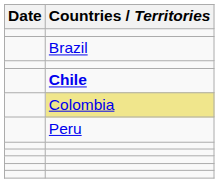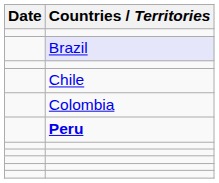row 3 | Countries / Territories: no background -> lavender background
row 5 | Countries / Territories: bold -> normal
row 6 | Countries / Territories: khaki background -> no background
row 7 | Countries / Territories: normal -> bold
